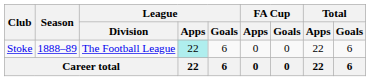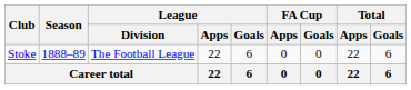Stoke | League / Apps: paleturquoise background -> no background
